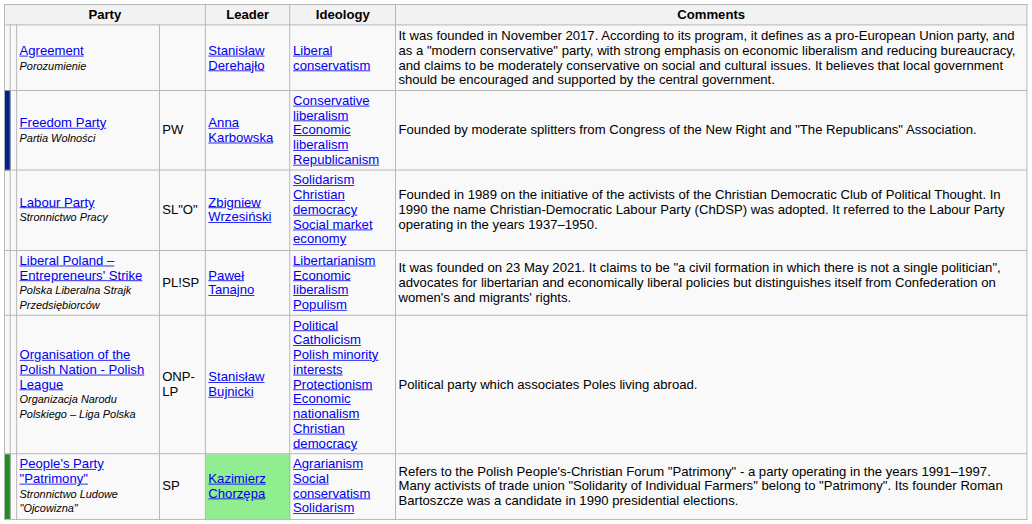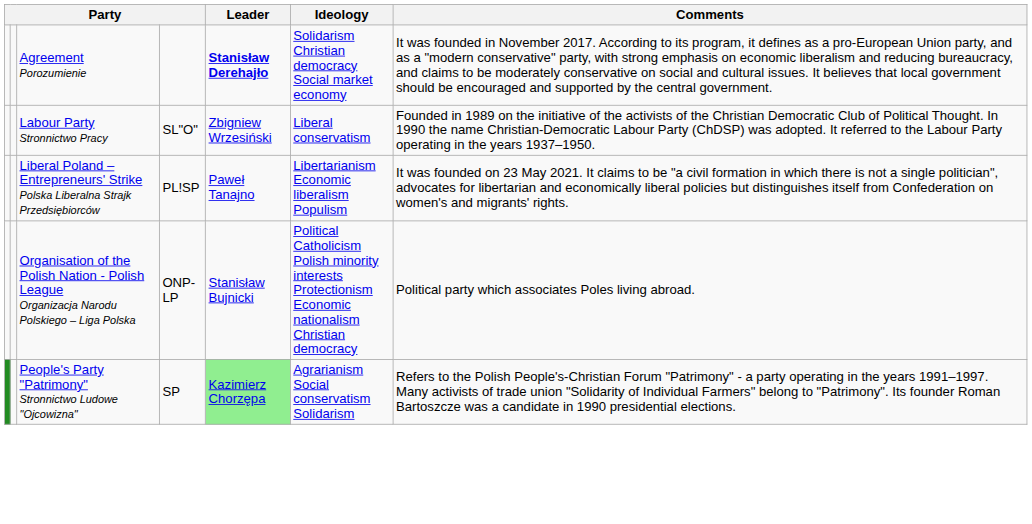Agreement Porozumienie | Leader: normal -> bold
Agreement Porozumienie | Ideology: Liberal conservatism -> Solidarism Christian democracy Social market economy
- row: Freedom Party Partia Wolności | PW | Anna Karbowska | Conservative liberalism Economic liberalism Republicanism | Founded by moderate splitters from Congress of the New Right and "The Republicans" Association.
Labour Party Stronnictwo Pracy | Ideology: Solidarism Christian democracy Social market economy -> Liberal conservatism
